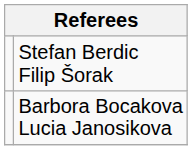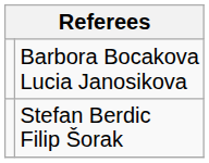rows swapped: Stefan Berdic Filip Šorak <-> Barbora Bocakova Lucia Janosikova
